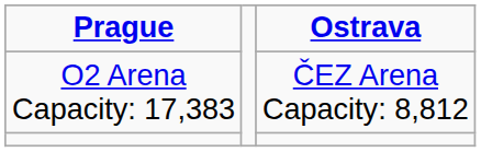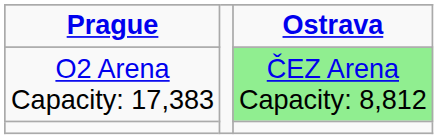O2 Arena Capacity: 17,383 | Ostrava: no background -> lightgreen background
